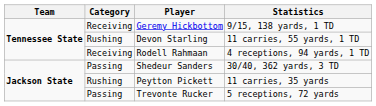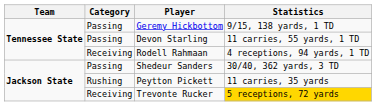Geremy Hickbottom | Category: Receiving -> Passing
Devon Starling | Category: Rushing -> Passing
Trevonte Rucker | Category: Passing -> Receiving
Trevonte Rucker | Statistics: no background -> gold background
